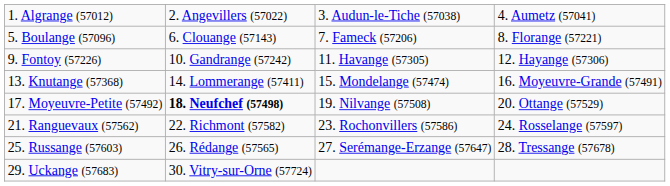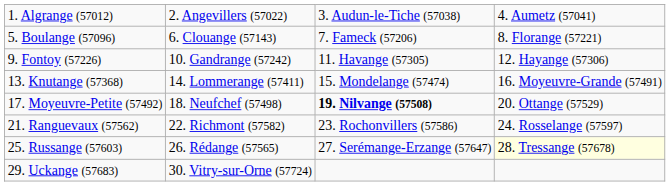17. Moyeuvre-Petite (57492) | column 2: bold -> normal
17. Moyeuvre-Petite (57492) | column 3: normal -> bold
25. Russange (57603) | column 4: no background -> lightyellow background
